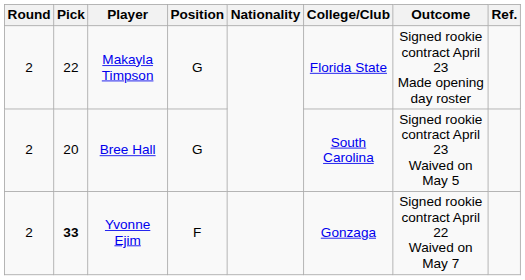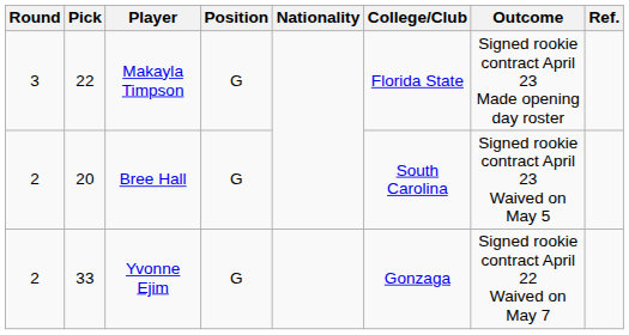Makayla Timpson | Round: 2 -> 3
Yvonne Ejim | Pick: bold -> normal
Yvonne Ejim | Position: F -> G
